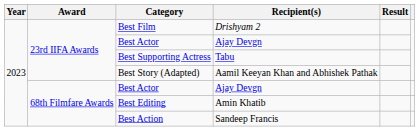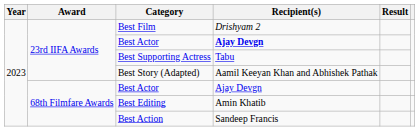23rd IIFA Awards / Best Actor | Recipient(s): normal -> bold
